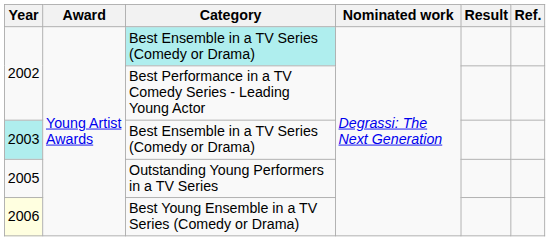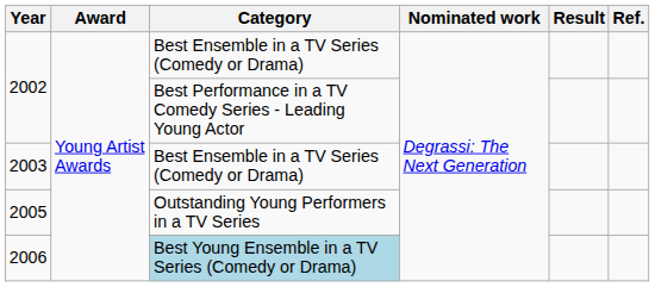2002 / Best Ensemble in a TV Series (Comedy or Drama) | Category: paleturquoise background -> no background
2003 | Year: paleturquoise background -> no background
2006 | Year: lightyellow background -> no background
2006 | Category: no background -> lightblue background
